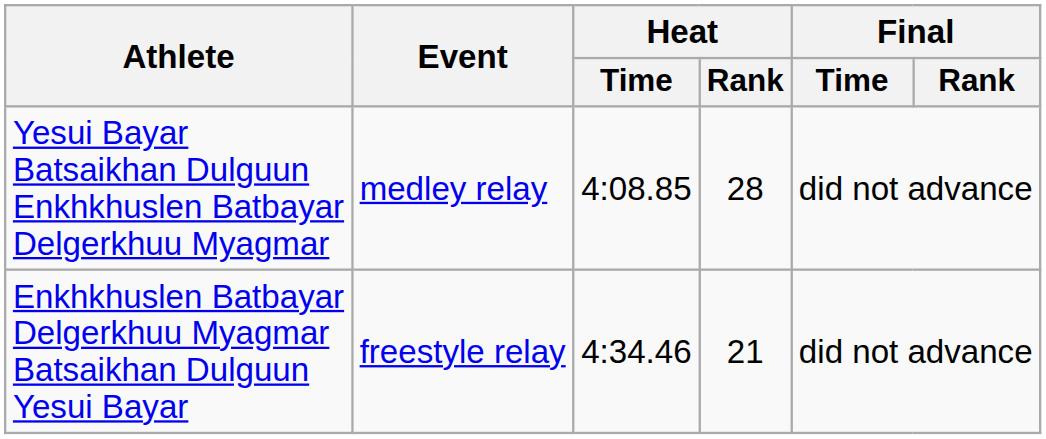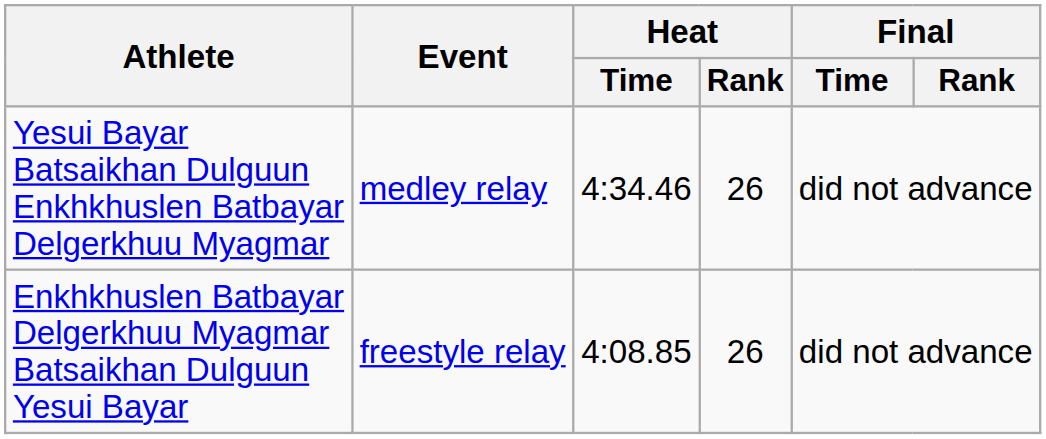row 3 | Heat / Time: 4:08.85 -> 4:34.46
row 3 | Heat / Rank: 28 -> 26
row 4 | Heat / Time: 4:34.46 -> 4:08.85
row 4 | Heat / Rank: 21 -> 26
